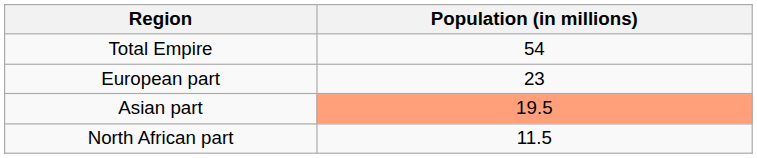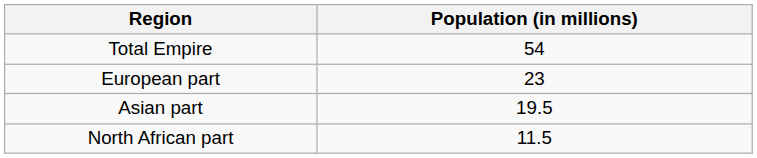Asian part | Population (in millions): lightsalmon background -> no background
